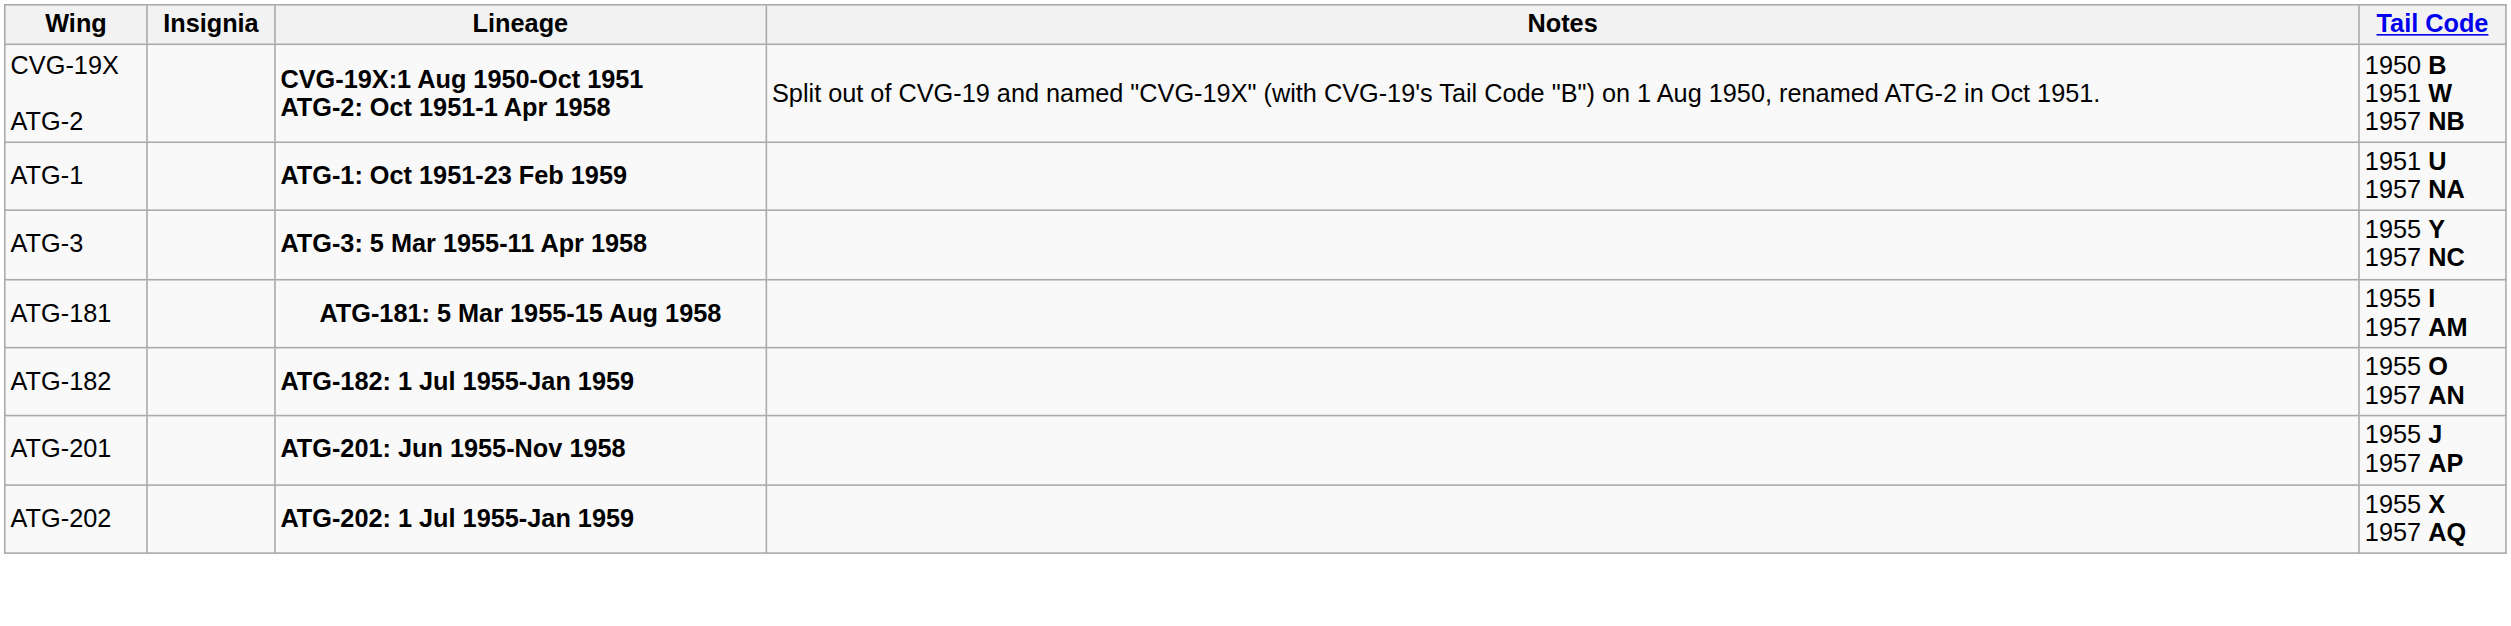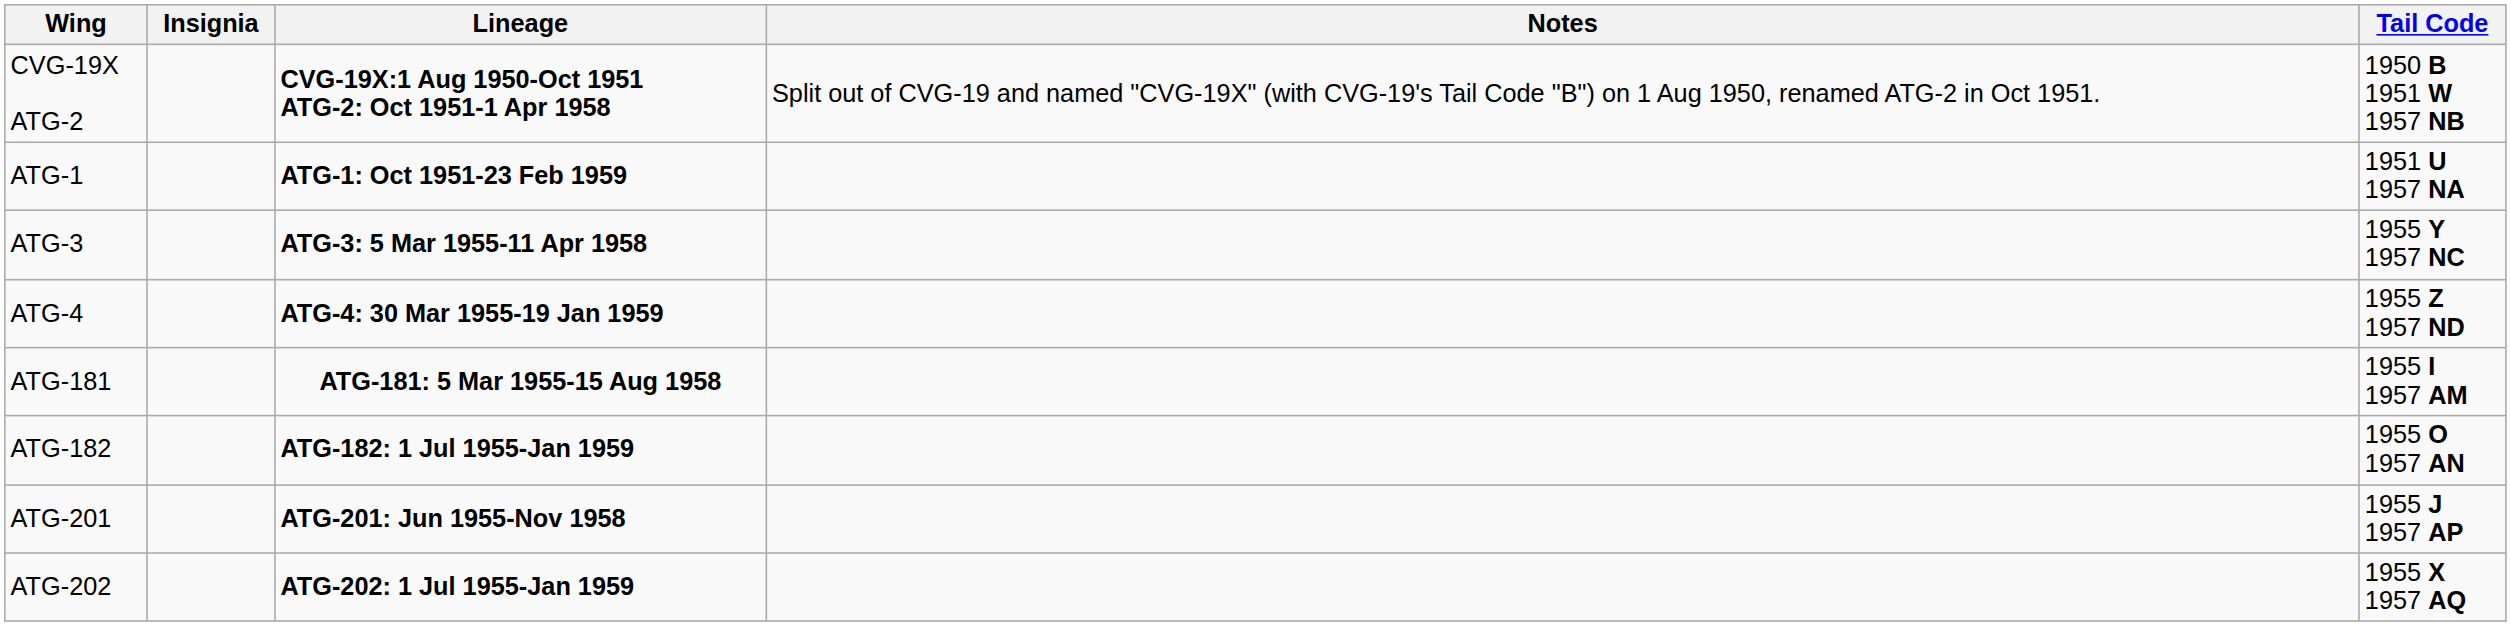+ row: ATG-4 | ATG-4: 30 Mar 1955-19 Jan 1959 | 1955 Z 1957 ND
